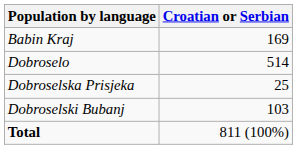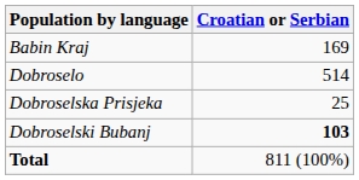Dobroselski Bubanj | Croatian or Serbian: normal -> bold
